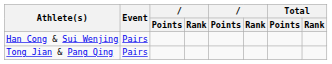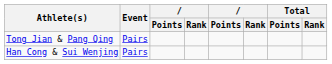rows swapped: Han Cong & Sui Wenjing <-> Tong Jian & Pang Qing
